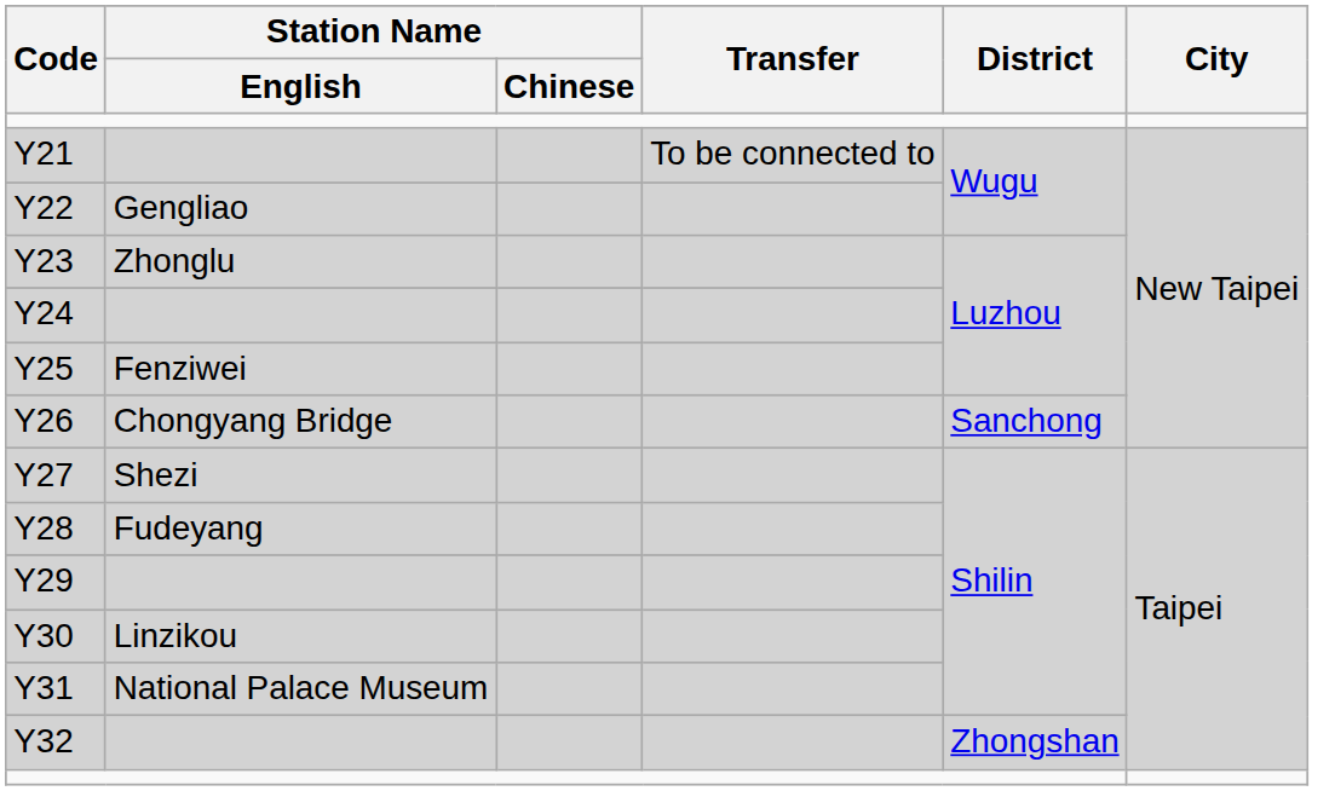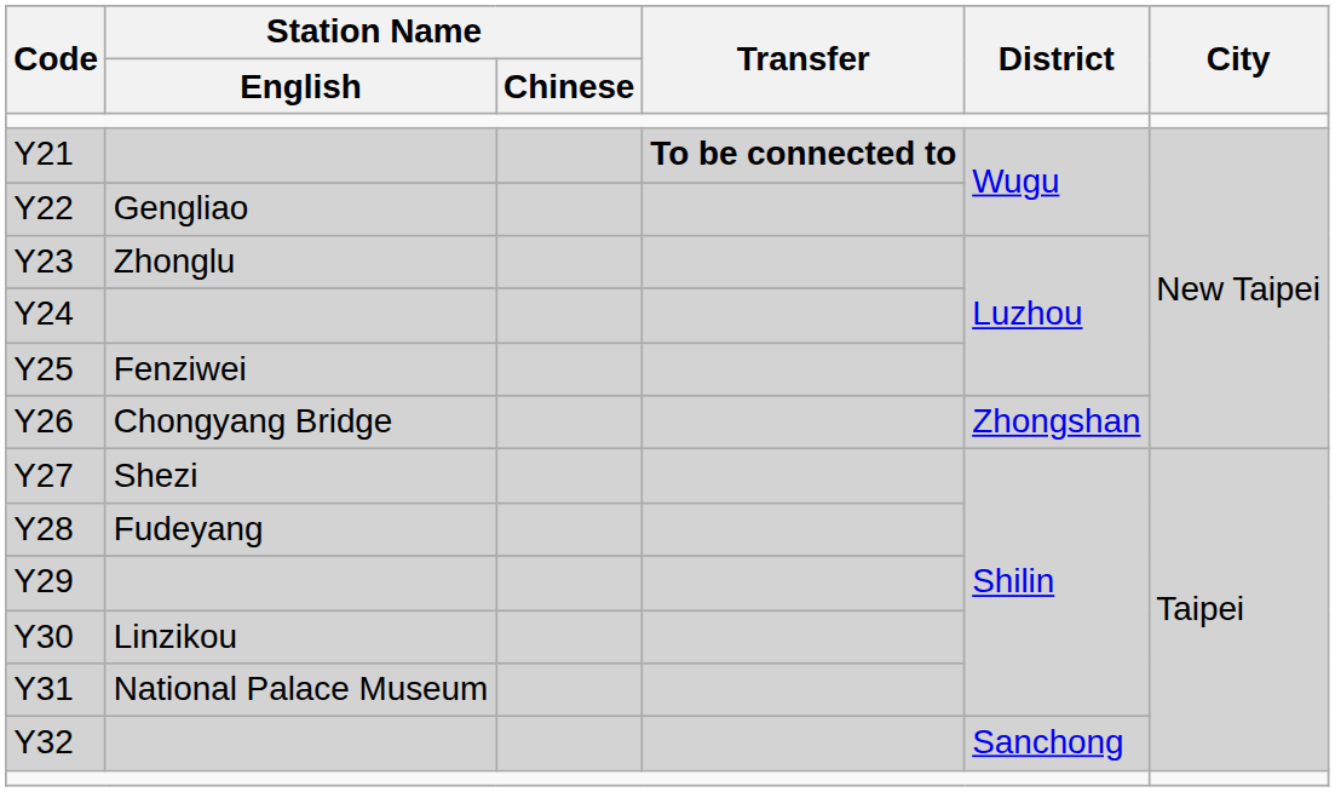Y21 | Transfer: normal -> bold
Y26 | District: Sanchong -> Zhongshan
Y32 | District: Zhongshan -> Sanchong
